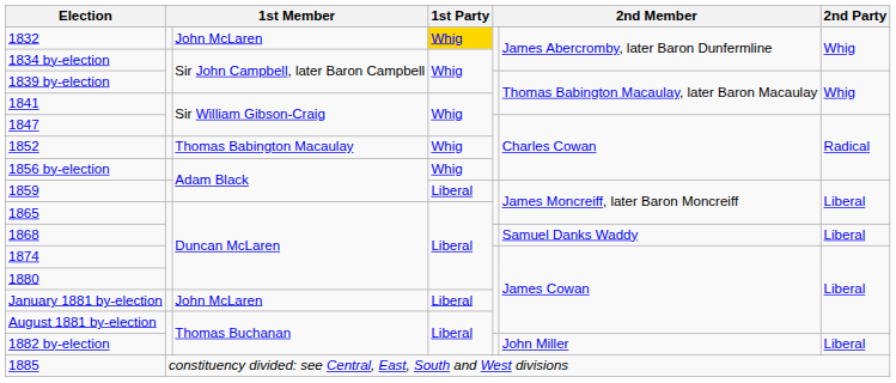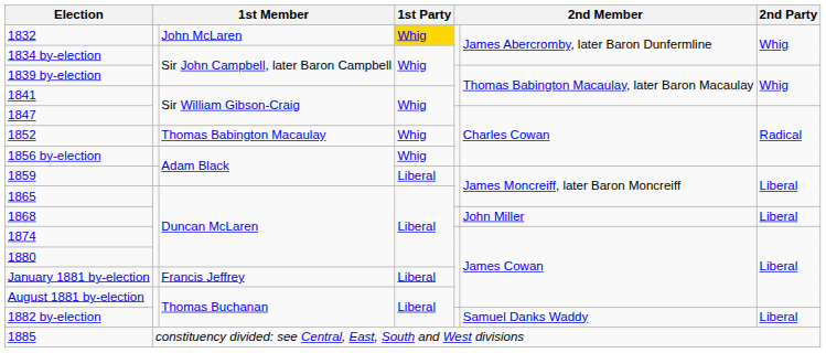1868 | column 6: Samuel Danks Waddy -> John Miller
January 1881 by-election | column 3: John McLaren -> Francis Jeffrey
1882 by-election | column 6: John Miller -> Samuel Danks Waddy
